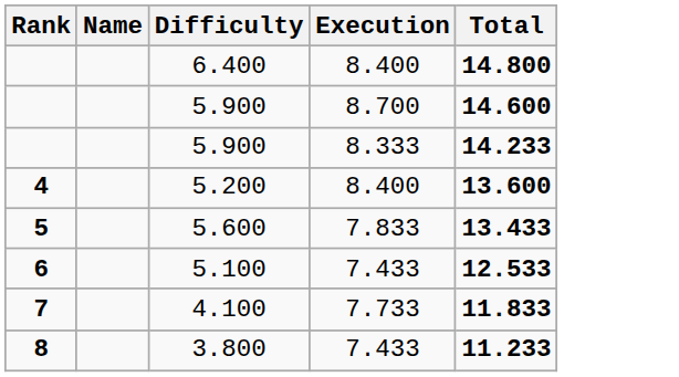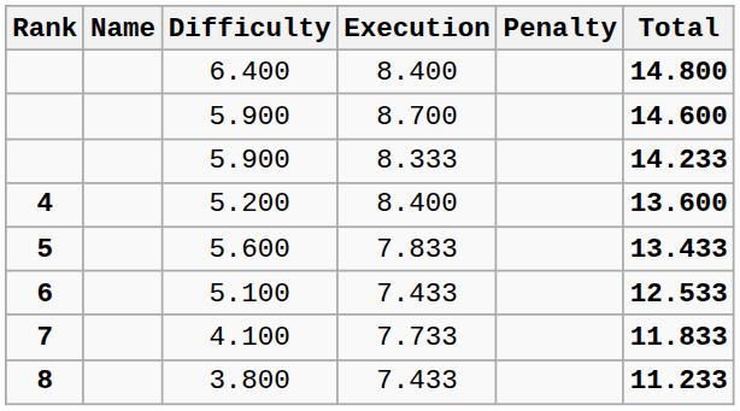+ column: Penalty
